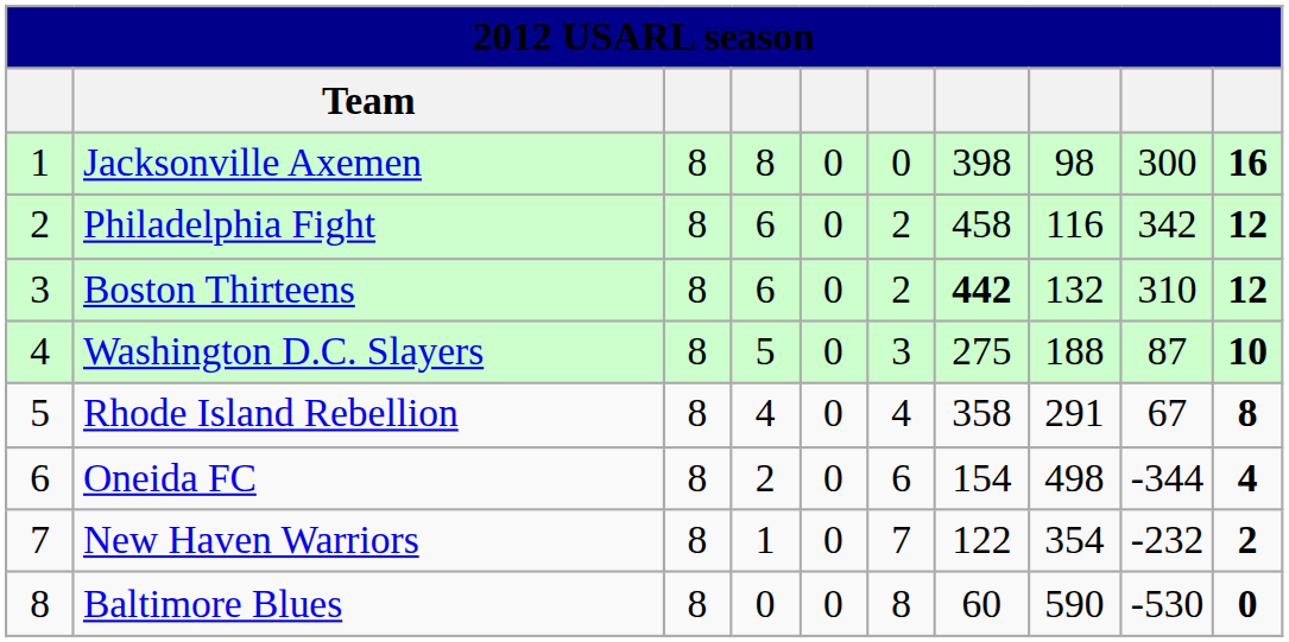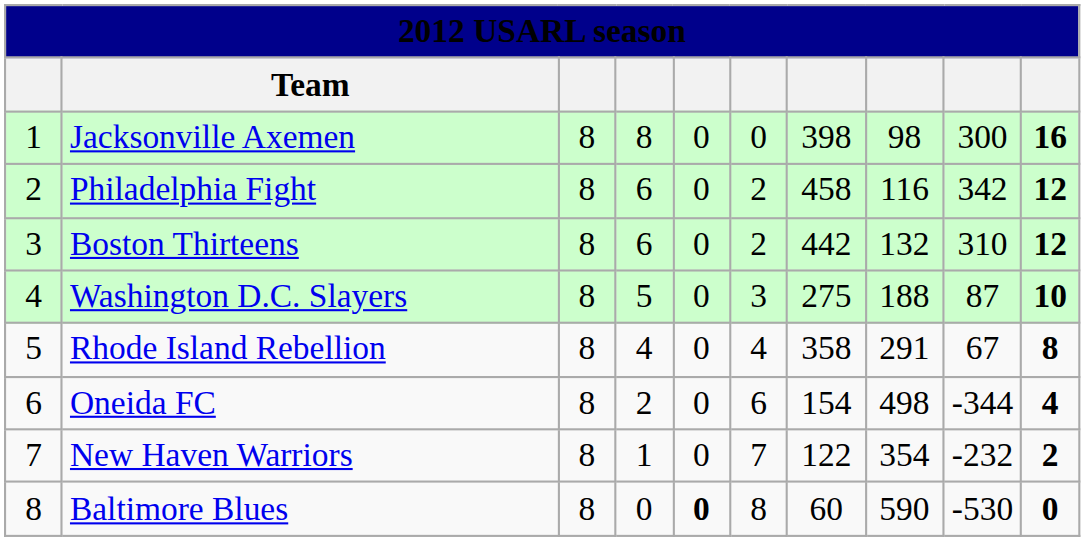Boston Thirteens | column 7: bold -> normal
Baltimore Blues | column 5: normal -> bold
